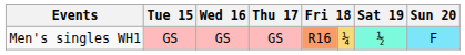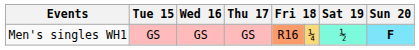Men's singles WH1 | Sun 20: normal -> bold
